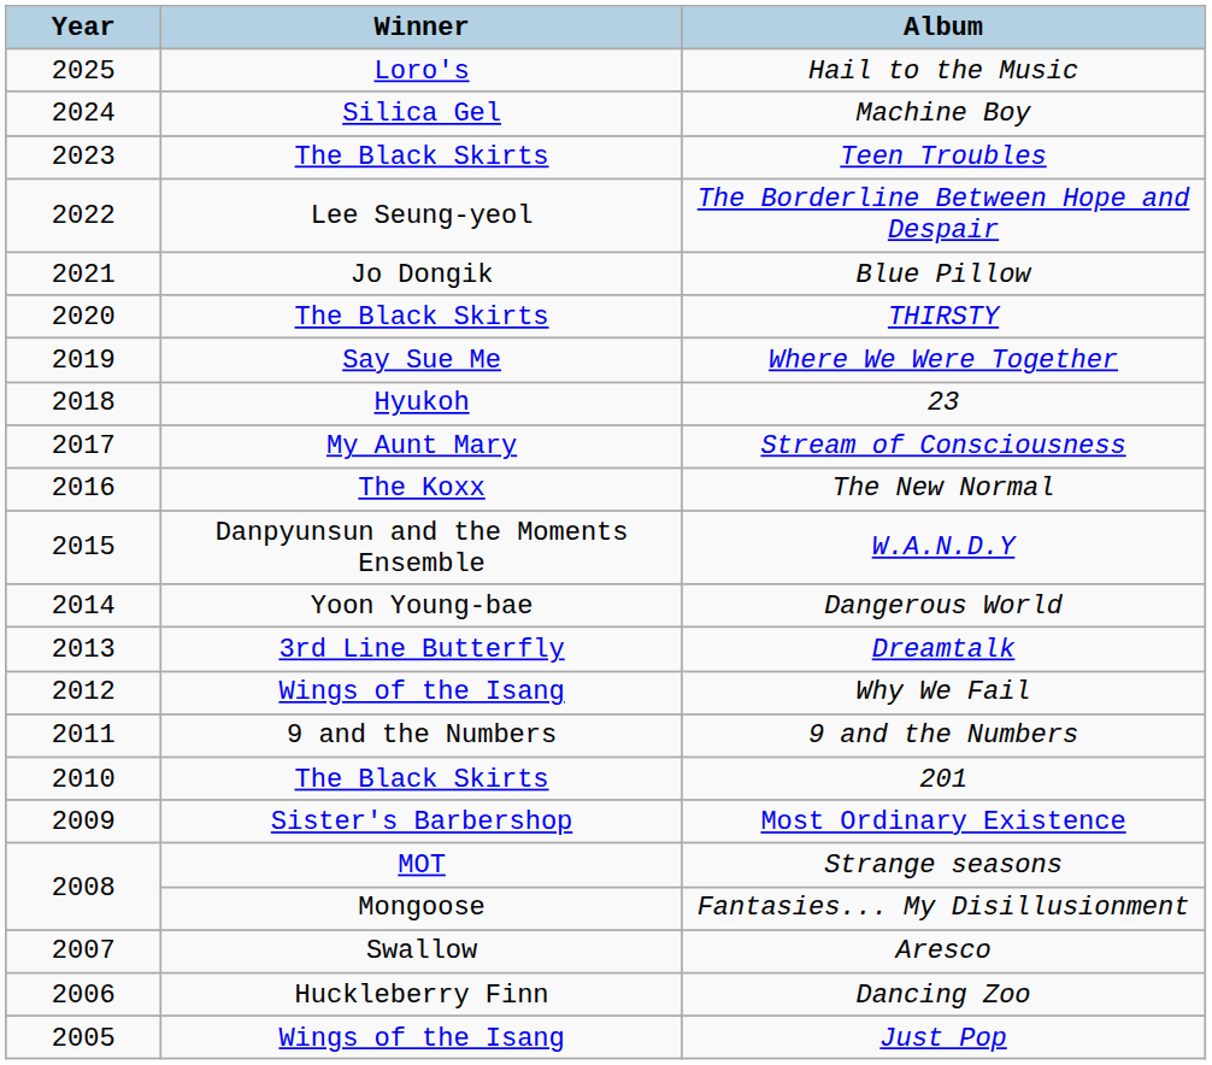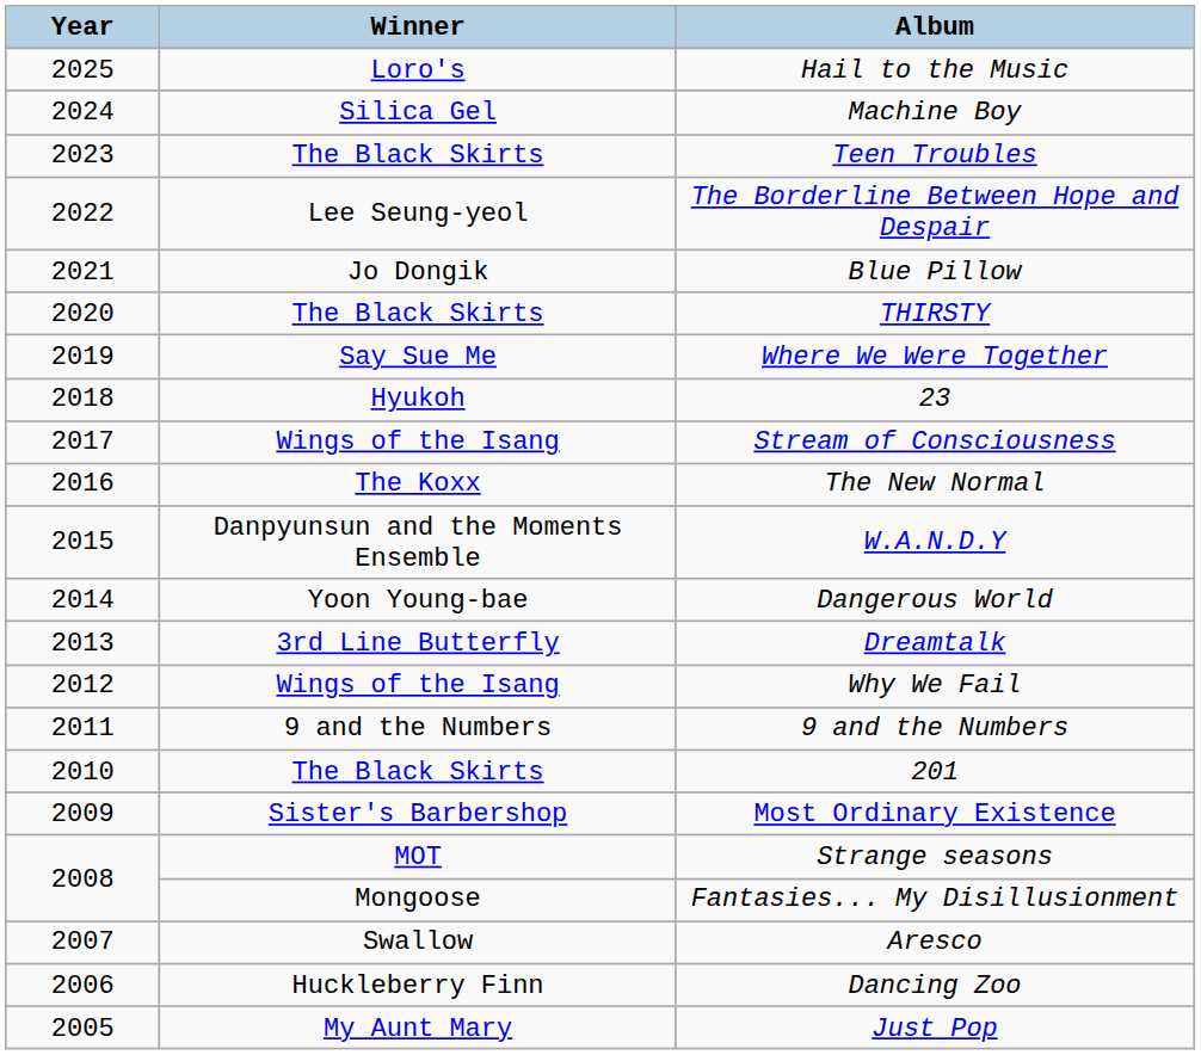Stream of Consciousness | Winner: My Aunt Mary -> Wings of the Isang
Just Pop | Winner: Wings of the Isang -> My Aunt Mary
